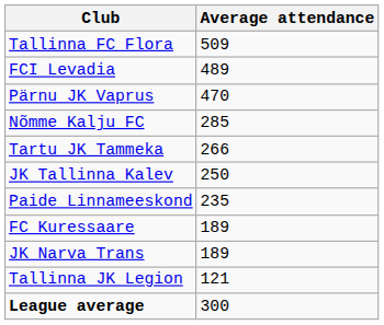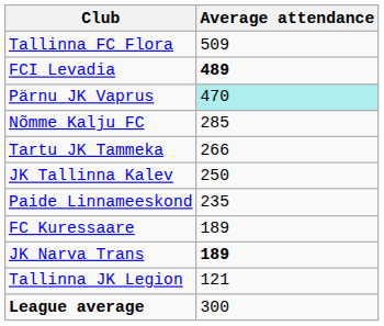FCI Levadia | Average attendance: normal -> bold
Pärnu JK Vaprus | Average attendance: no background -> paleturquoise background
JK Narva Trans | Average attendance: normal -> bold
